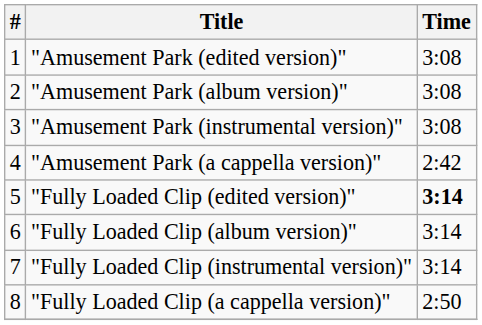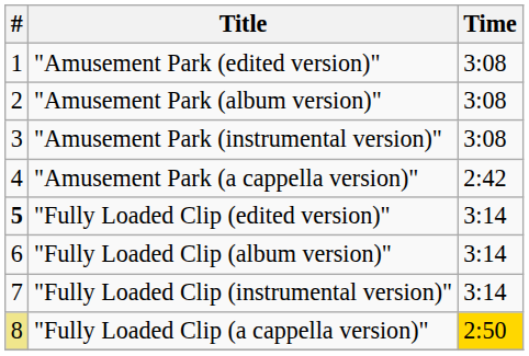"Fully Loaded Clip (edited version)" | #: normal -> bold
"Fully Loaded Clip (edited version)" | Time: bold -> normal
"Fully Loaded Clip (a cappella version)" | #: no background -> khaki background
"Fully Loaded Clip (a cappella version)" | Time: no background -> gold background
